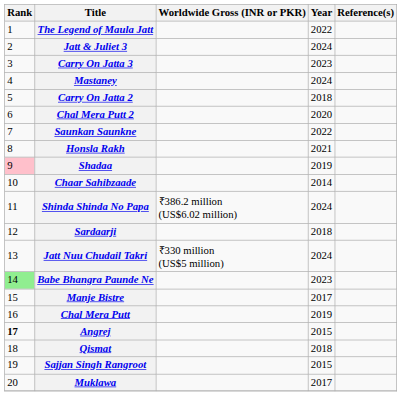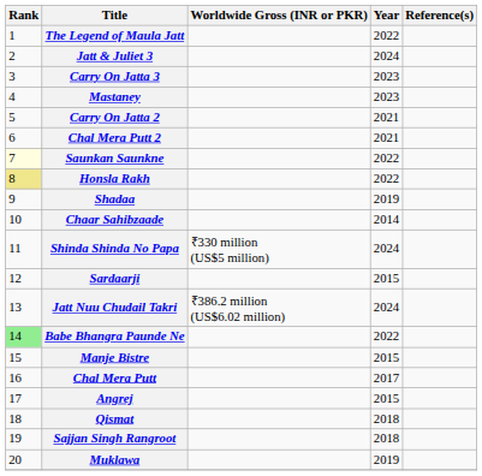Mastaney | Year: 2024 -> 2023
Carry On Jatta 2 | Year: 2018 -> 2021
Chal Mera Putt 2 | Year: 2020 -> 2021
Saunkan Saunkne | Rank: no background -> lightyellow background
Honsla Rakh | Rank: no background -> khaki background
Honsla Rakh | Year: 2021 -> 2022
Shadaa | Rank: pink background -> no background
Shinda Shinda No Papa | Worldwide Gross (INR or PKR): ₹386.2 million (US$6.02 million) -> ₹330 million (US$5 million)
Sardaarji | Year: 2018 -> 2015
Jatt Nuu Chudail Takri | Worldwide Gross (INR or PKR): ₹330 million (US$5 million) -> ₹386.2 million (US$6.02 million)
Babe Bhangra Paunde Ne | Year: 2023 -> 2022
Manje Bistre | Year: 2017 -> 2015
Chal Mera Putt | Year: 2019 -> 2017
Angrej | Rank: bold -> normal
Sajjan Singh Rangroot | Year: 2015 -> 2018
Muklawa | Year: 2017 -> 2019
